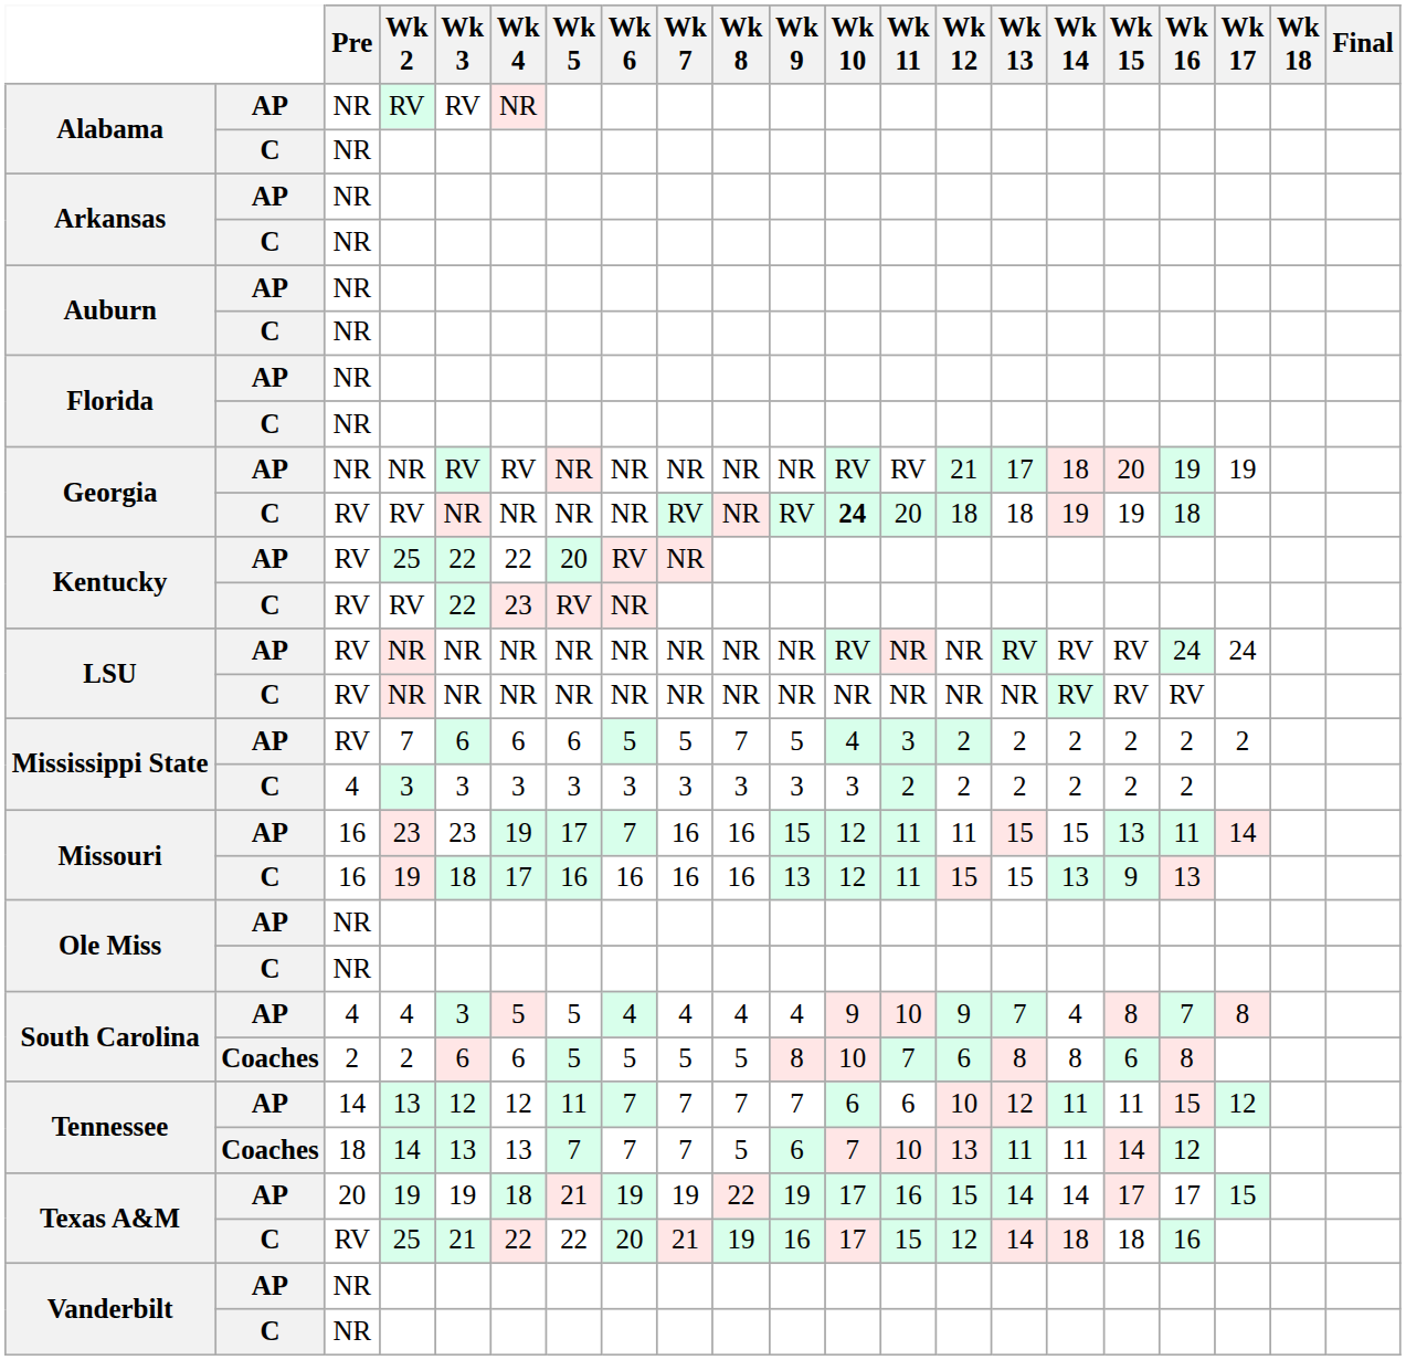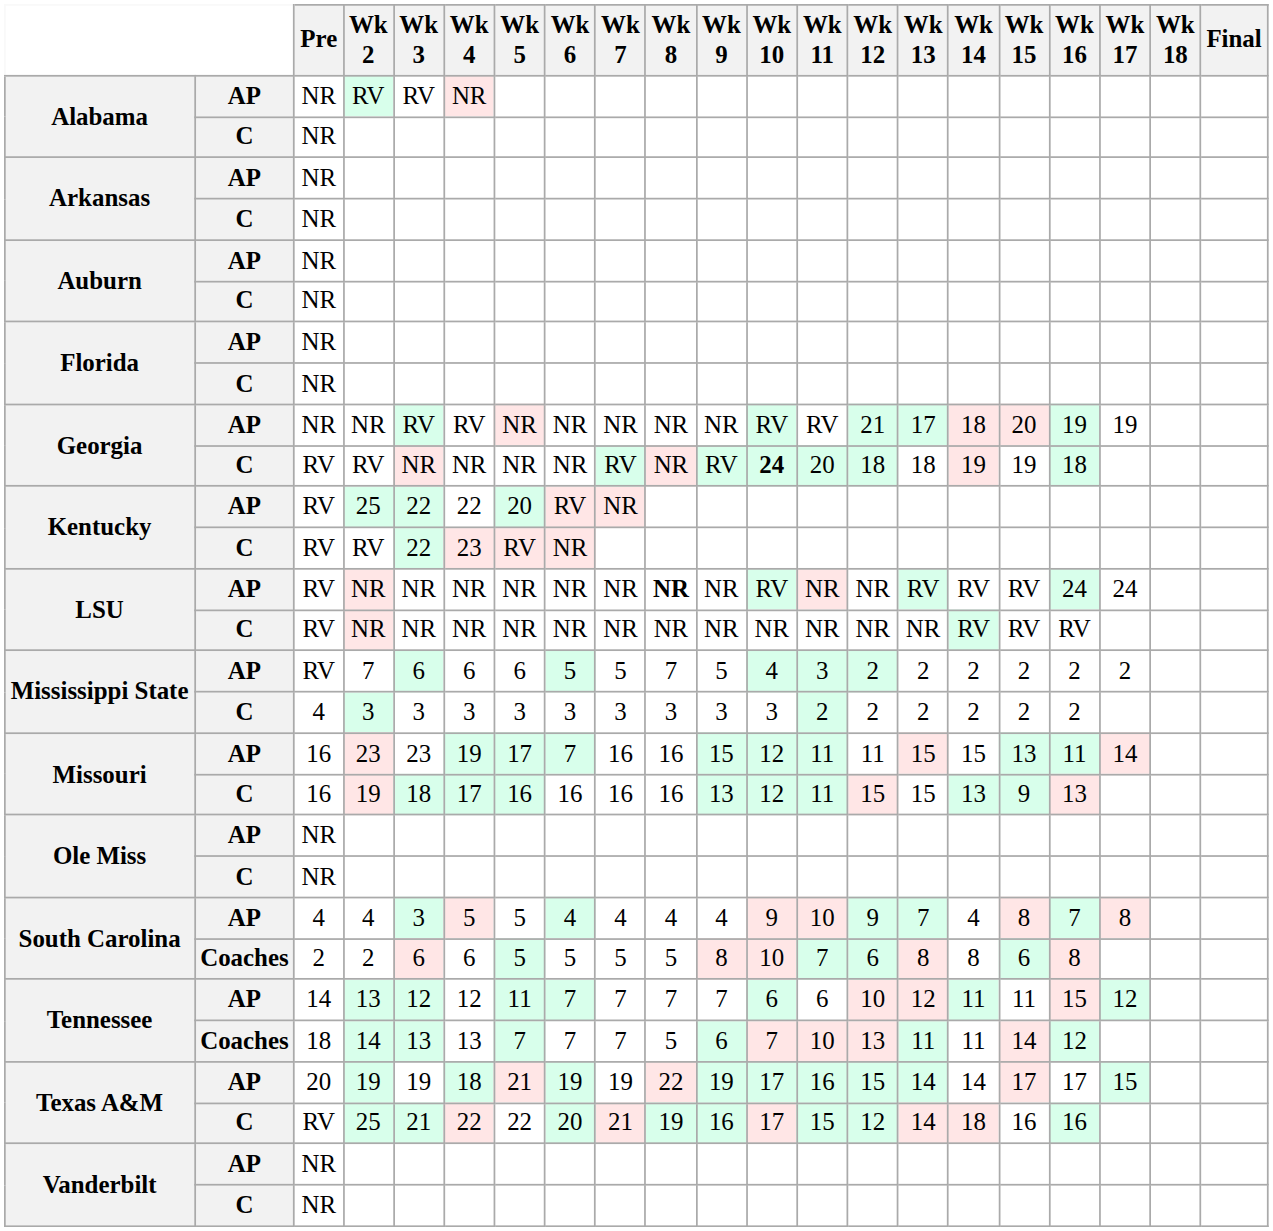LSU / AP | Wk 8: normal -> bold
Texas A&M / C | Wk 15: 18 -> 16
